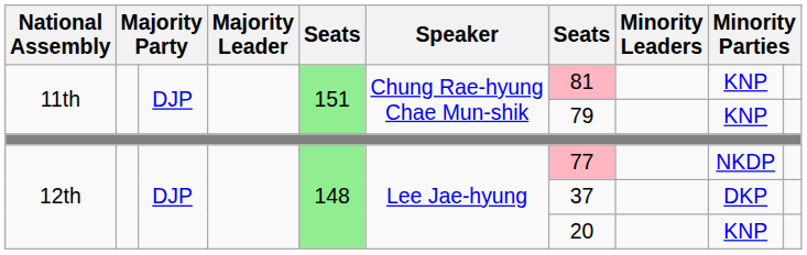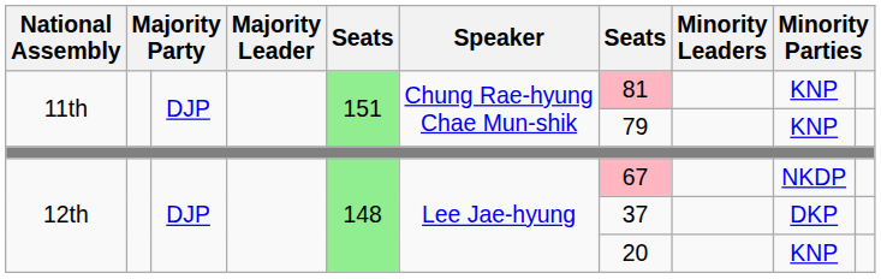row 5 | column 7: 77 -> 67
